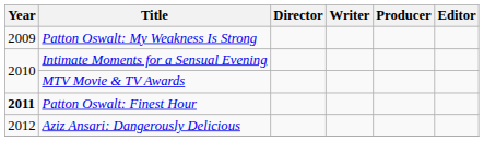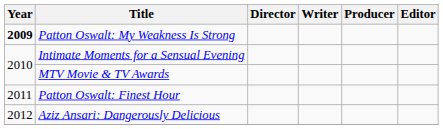Patton Oswalt: My Weakness Is Strong | Year: normal -> bold
Patton Oswalt: Finest Hour | Year: bold -> normal
